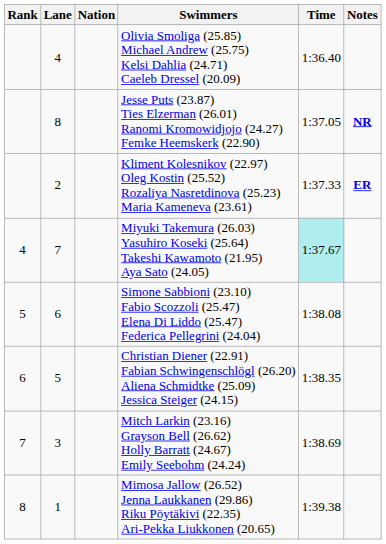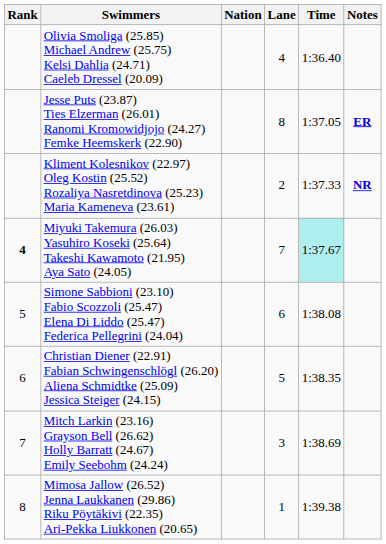columns swapped: Lane <-> Swimmers
row 3 | Notes: NR -> ER
row 4 | Notes: ER -> NR
row 5 | Rank: normal -> bold
